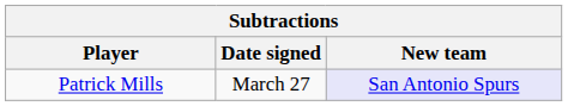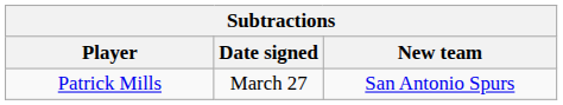Patrick Mills | New team: lavender background -> no background
